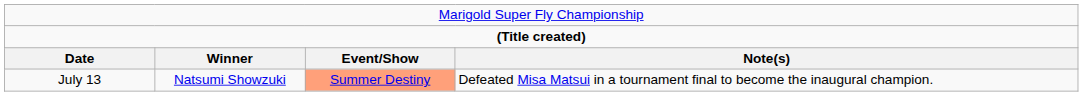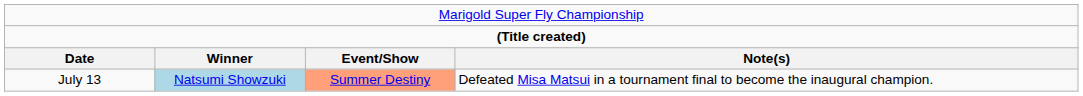July 13 | column 2: no background -> lightblue background
